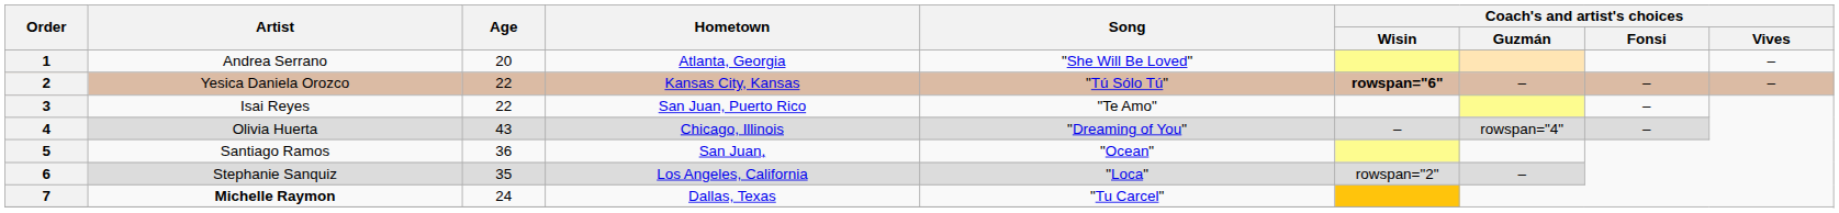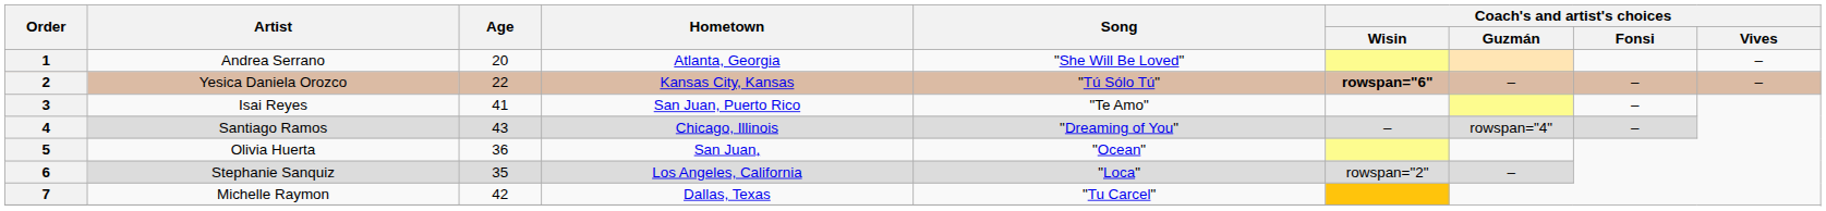3 | Age: 22 -> 41
4 | Artist: Olivia Huerta -> Santiago Ramos
5 | Artist: Santiago Ramos -> Olivia Huerta
7 | Artist: bold -> normal
7 | Age: 24 -> 42
